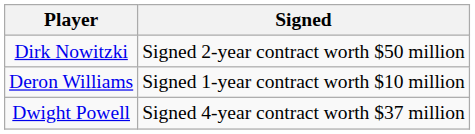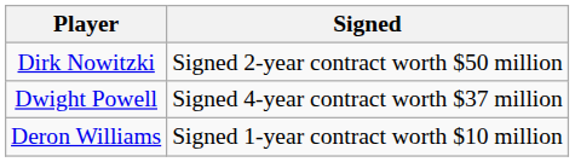rows swapped: Dwight Powell <-> Deron Williams
